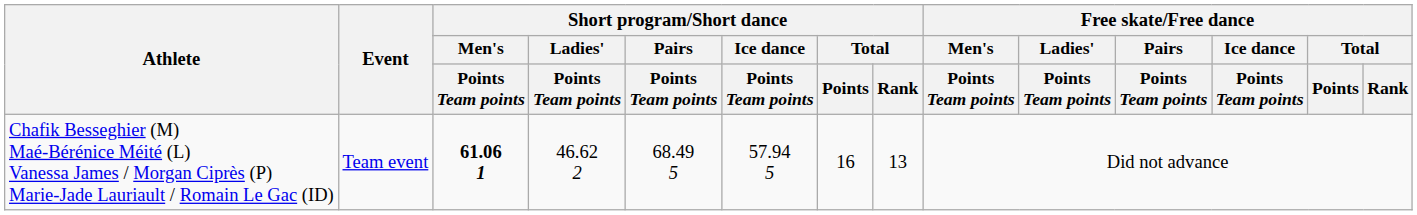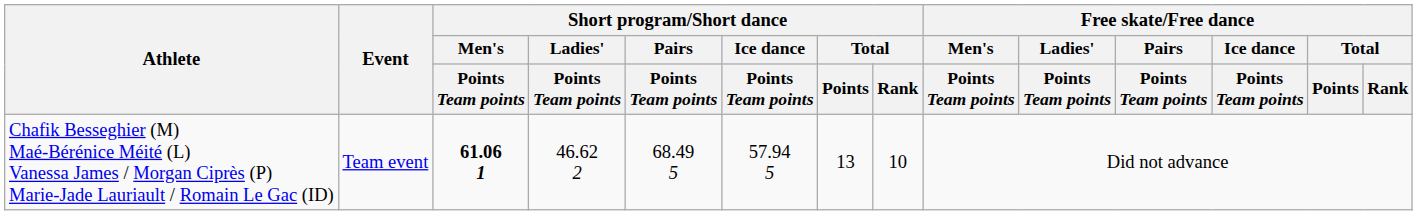row 4 | Short program/Short dance / Total / Points: 16 -> 13
row 4 | Short program/Short dance / Total / Rank: 13 -> 10
